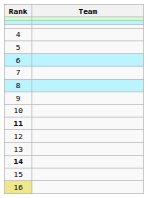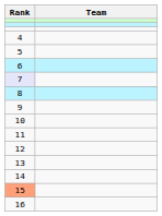row 8 | Rank: no background -> lavender background
row 12 | Rank: bold -> normal
row 15 | Rank: bold -> normal
row 16 | Rank: no background -> lightsalmon background
row 17 | Rank: khaki background -> no background
